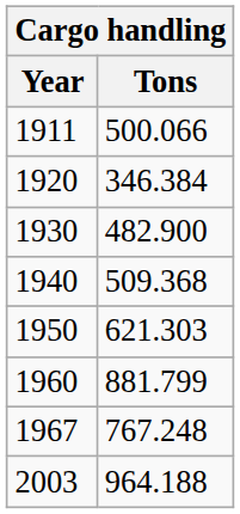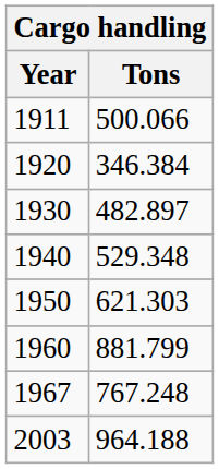1930 | Tons: 482.900 -> 482.897
1940 | Tons: 509.368 -> 529.348
